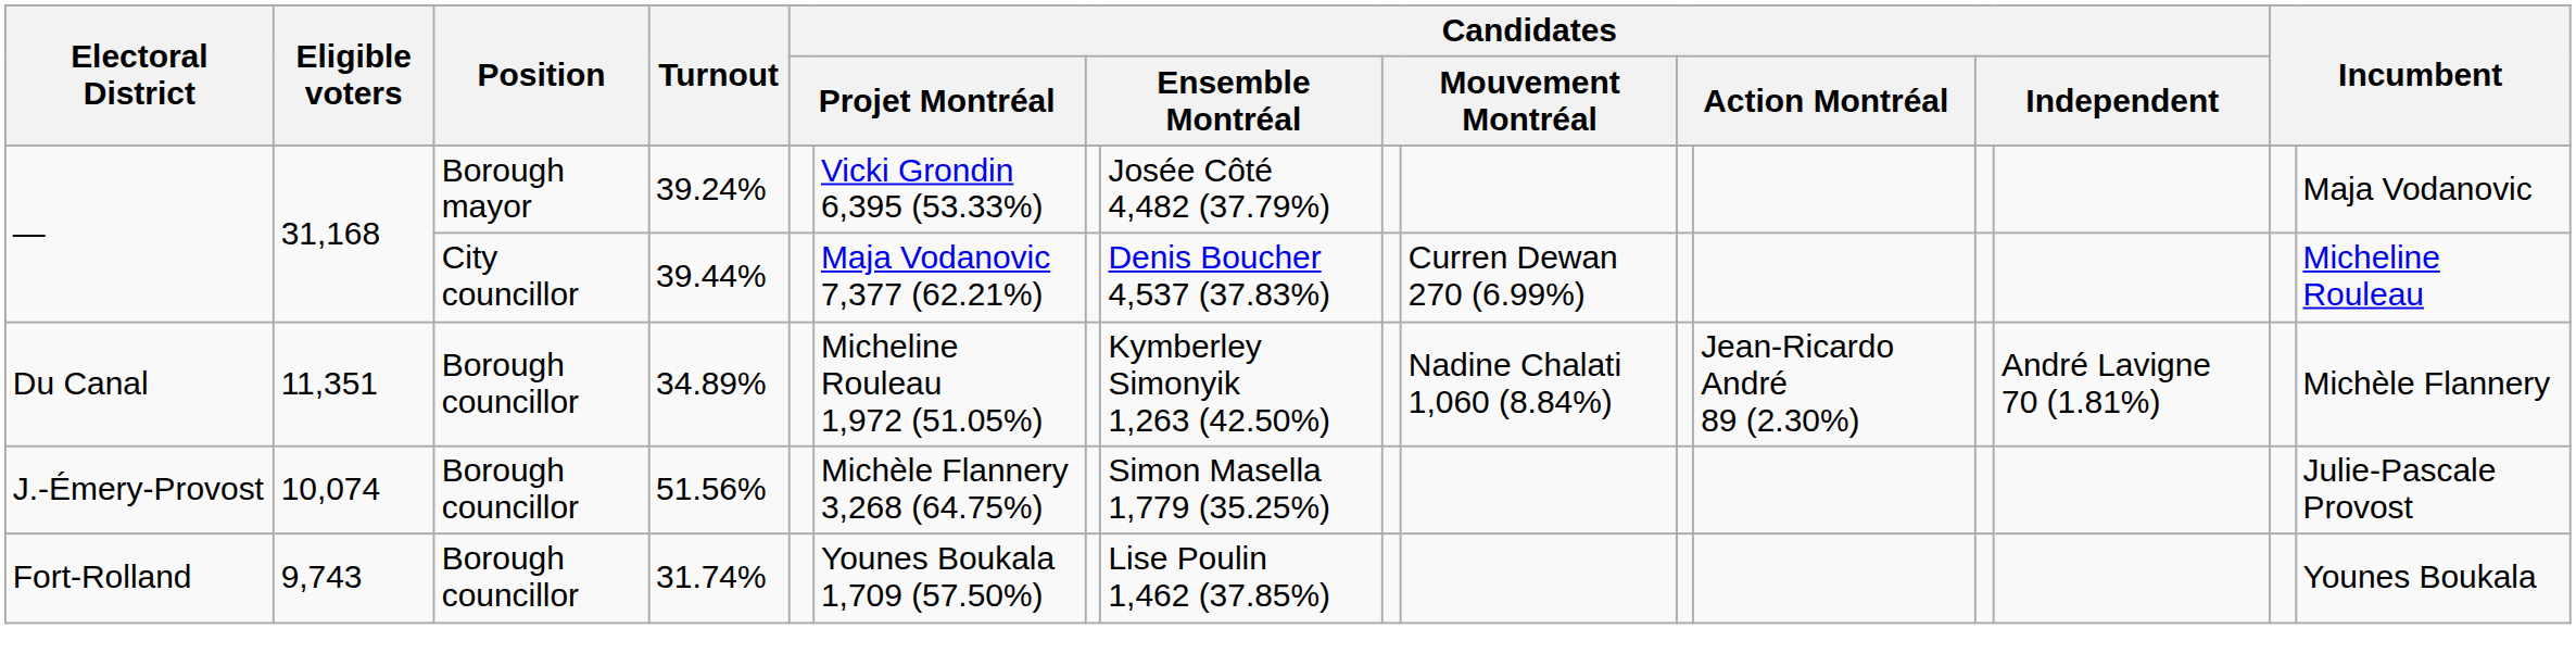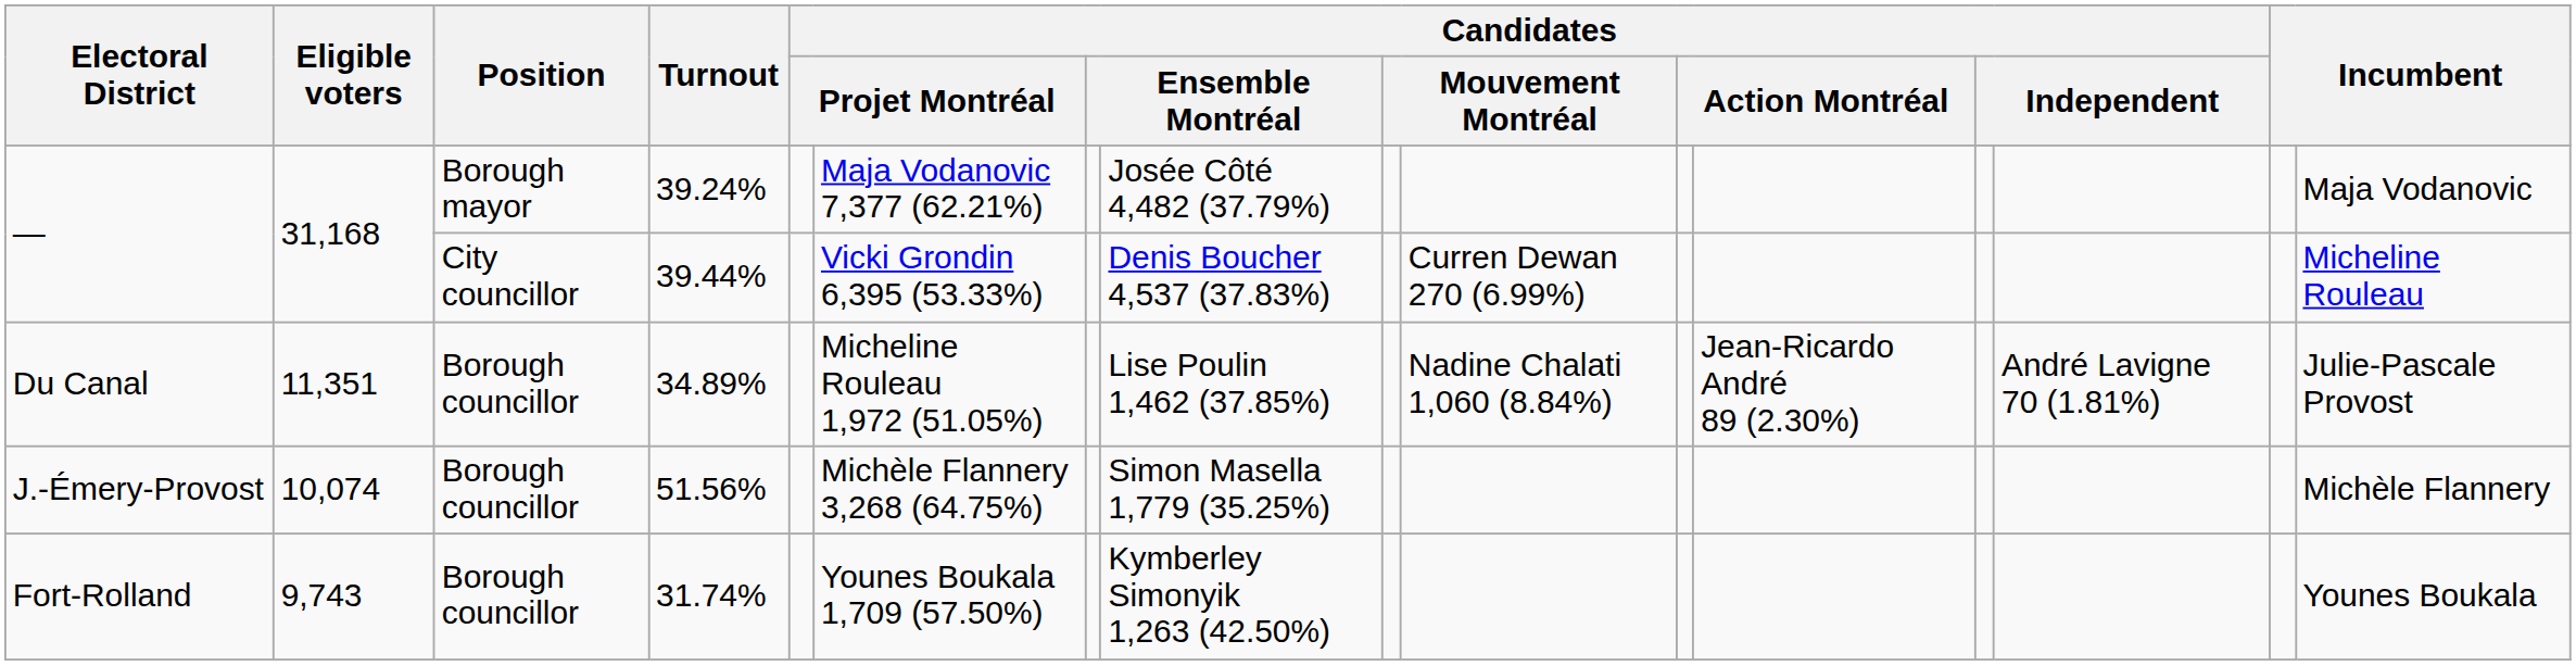39.24% | column 6: Vicki Grondin 6,395 (53.33%) -> Maja Vodanovic 7,377 (62.21%)
39.44% | column 6: Maja Vodanovic 7,377 (62.21%) -> Vicki Grondin 6,395 (53.33%)
34.89% | column 8: Kymberley Simonyik 1,263 (42.50%) -> Lise Poulin 1,462 (37.85%)
34.89% | column 16: Michèle Flannery -> Julie-Pascale Provost
51.56% | column 16: Julie-Pascale Provost -> Michèle Flannery
31.74% | column 8: Lise Poulin 1,462 (37.85%) -> Kymberley Simonyik 1,263 (42.50%)
